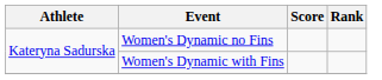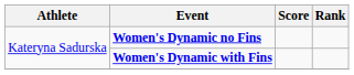Women's Dynamic no Fins | Event: normal -> bold
Women's Dynamic with Fins | Event: normal -> bold
